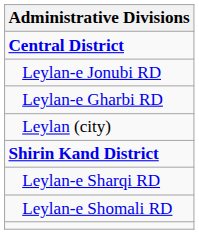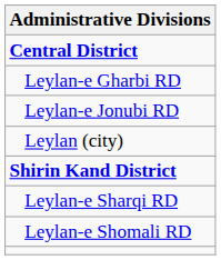row 3 | column 1: Leylan-e Jonubi RD -> Leylan-e Gharbi RD
row 4 | column 1: Leylan-e Gharbi RD -> Leylan-e Jonubi RD
